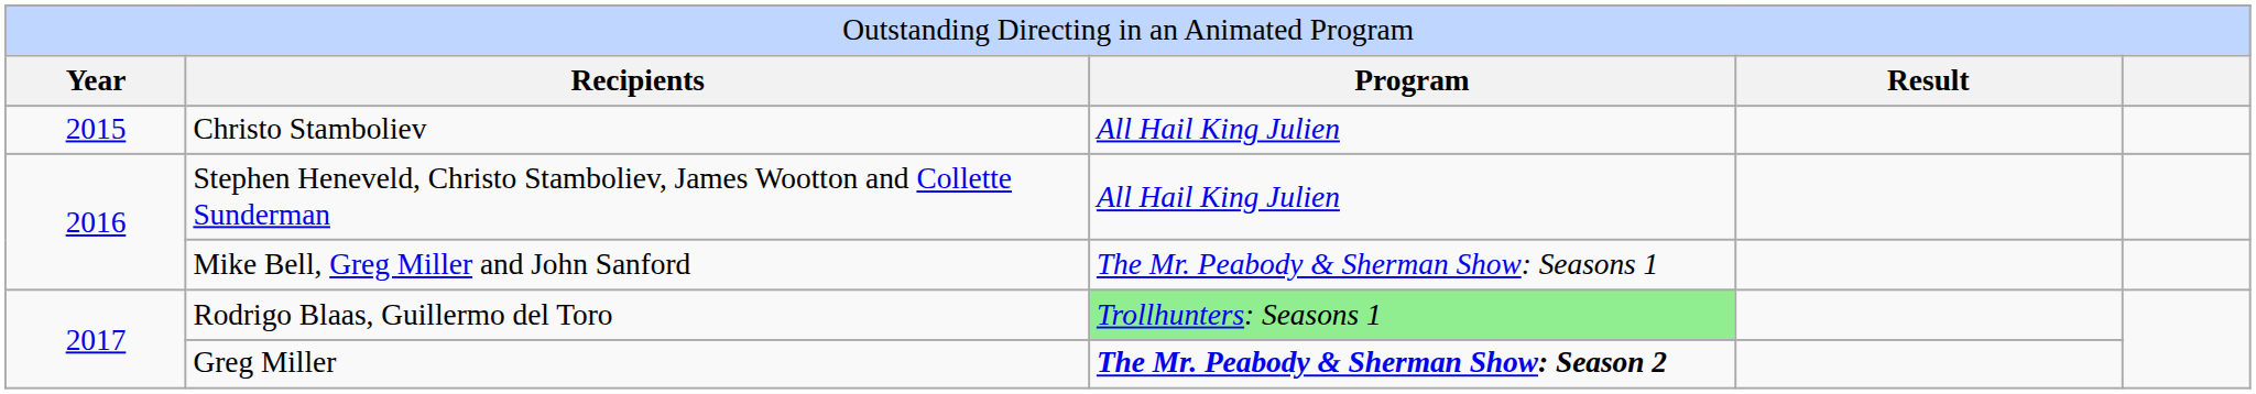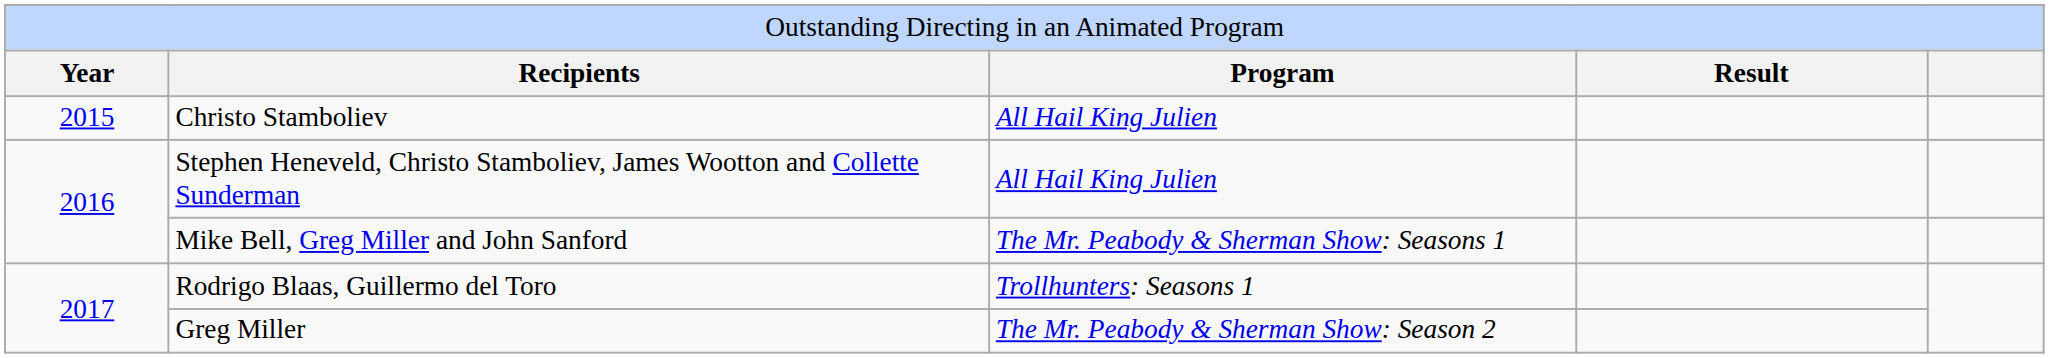Rodrigo Blaas, Guillermo del Toro | column 3: lightgreen background -> no background
Greg Miller | column 3: bold -> normal
